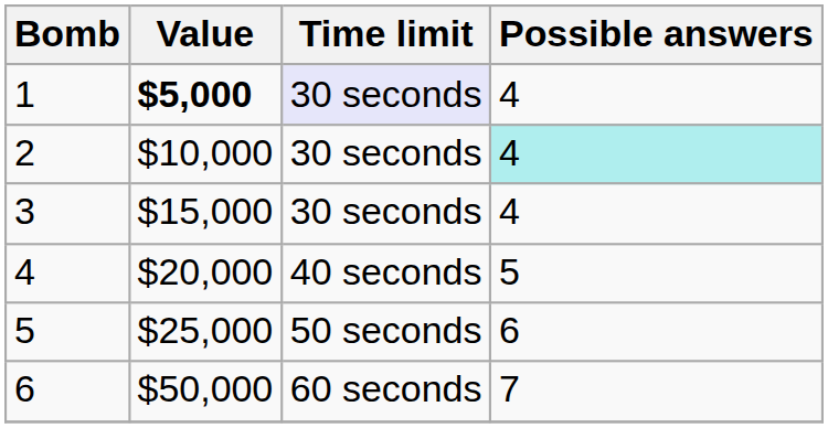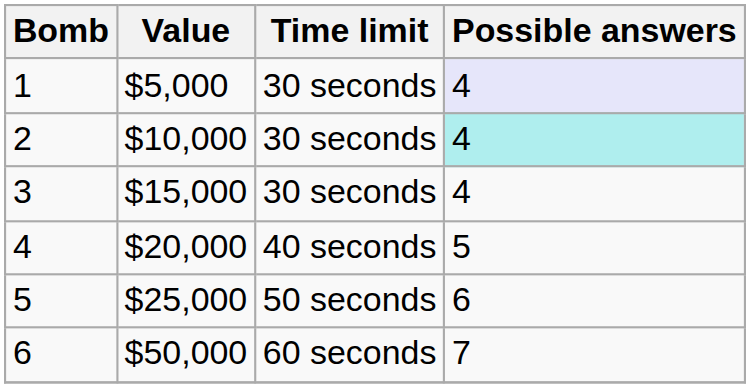1 | Value: bold -> normal
1 | Time limit: lavender background -> no background
1 | Possible answers: no background -> lavender background
